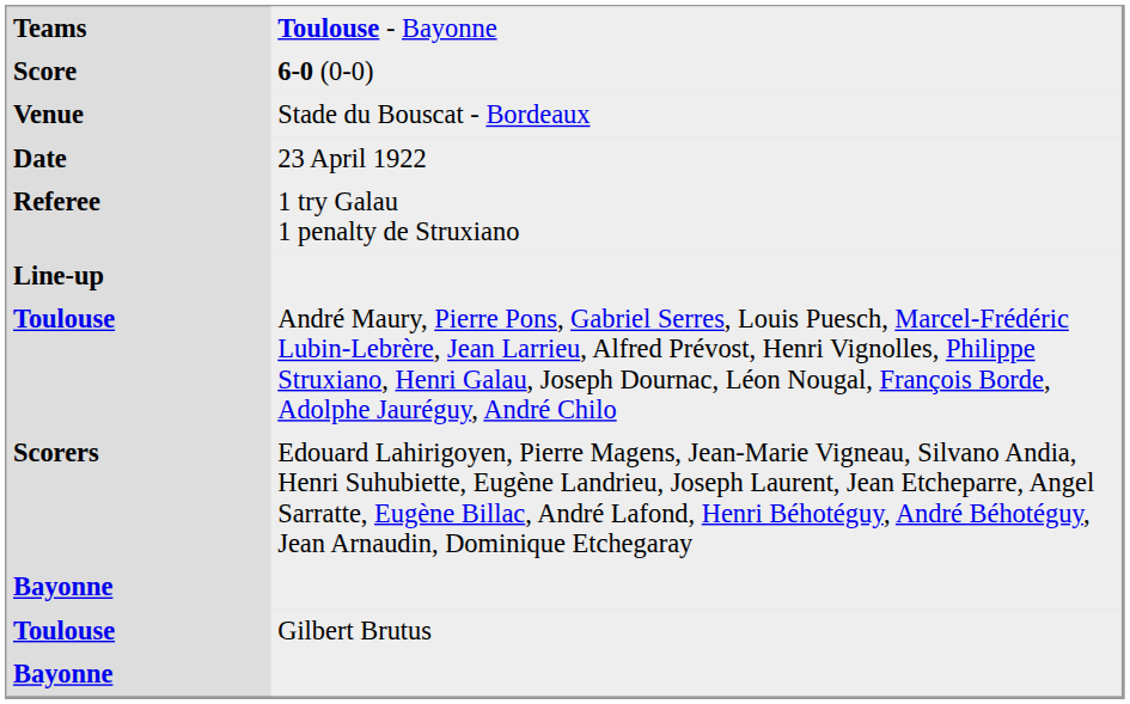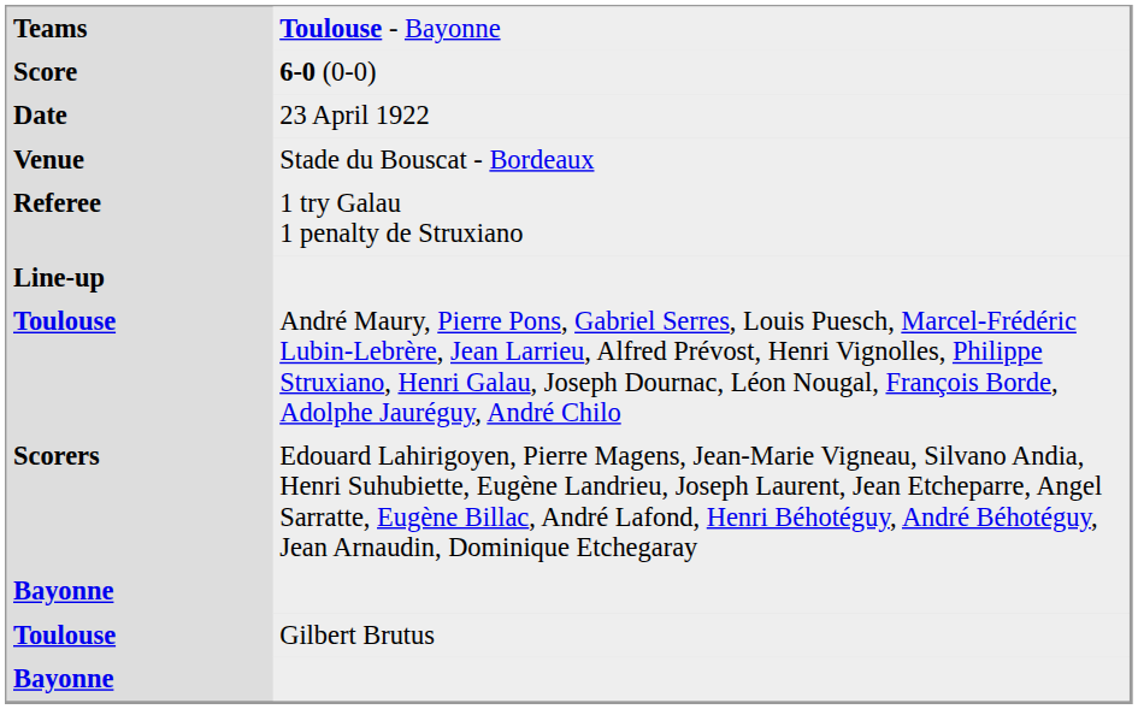row 3 | column 1: Venue -> Date
row 3 | column 2: Stade du Bouscat - Bordeaux -> 23 April 1922
row 4 | column 1: Date -> Venue
row 4 | column 2: 23 April 1922 -> Stade du Bouscat - Bordeaux
